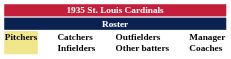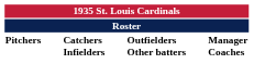Pitchers | column 1: khaki background -> no background
